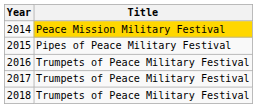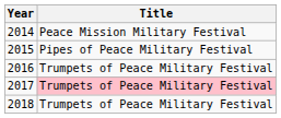2014 | Title: gold background -> no background
2017 | Title: no background -> pink background
